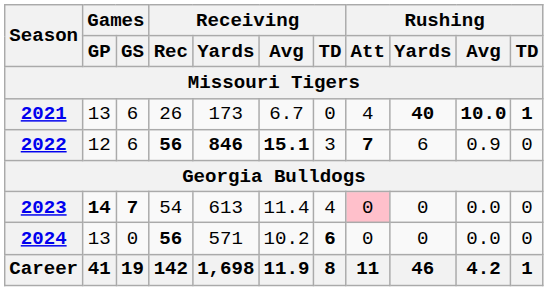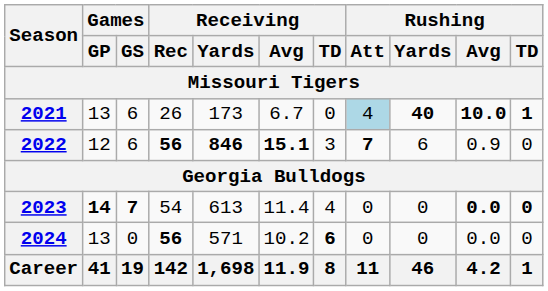2021 | Rushing / Att: no background -> lightblue background
2023 | Rushing / Att: pink background -> no background
2023 | Rushing / Avg: normal -> bold
2023 | Rushing / TD: normal -> bold
